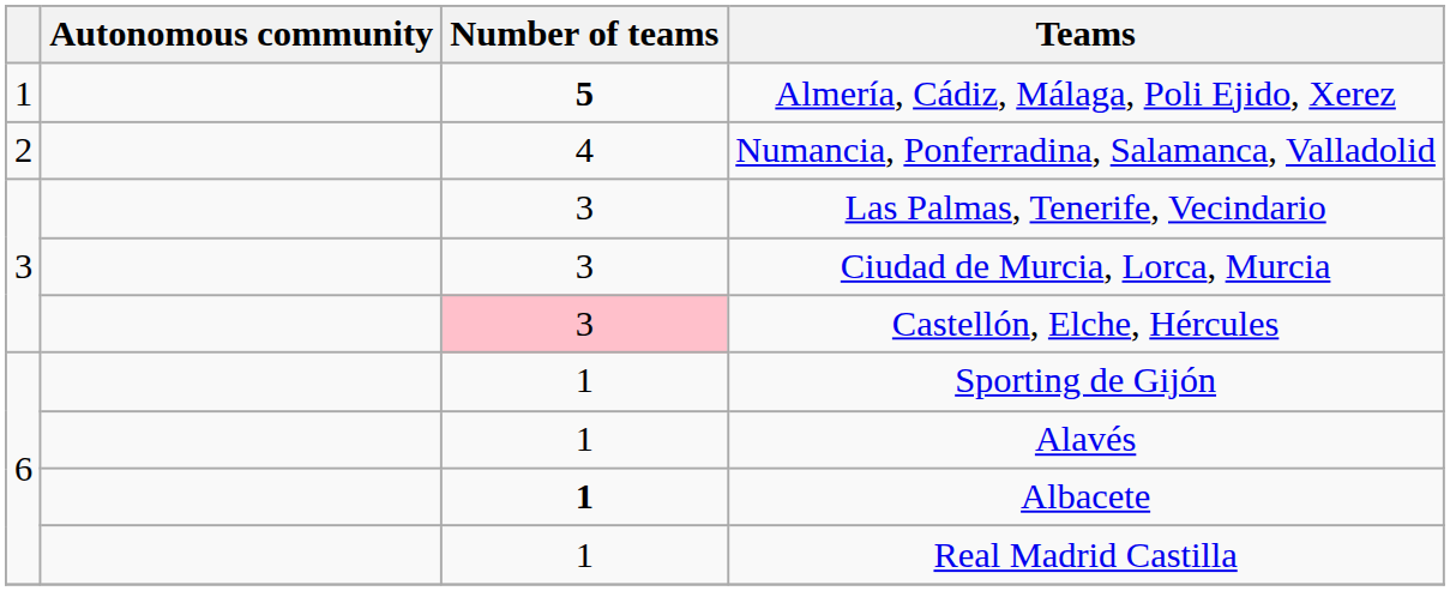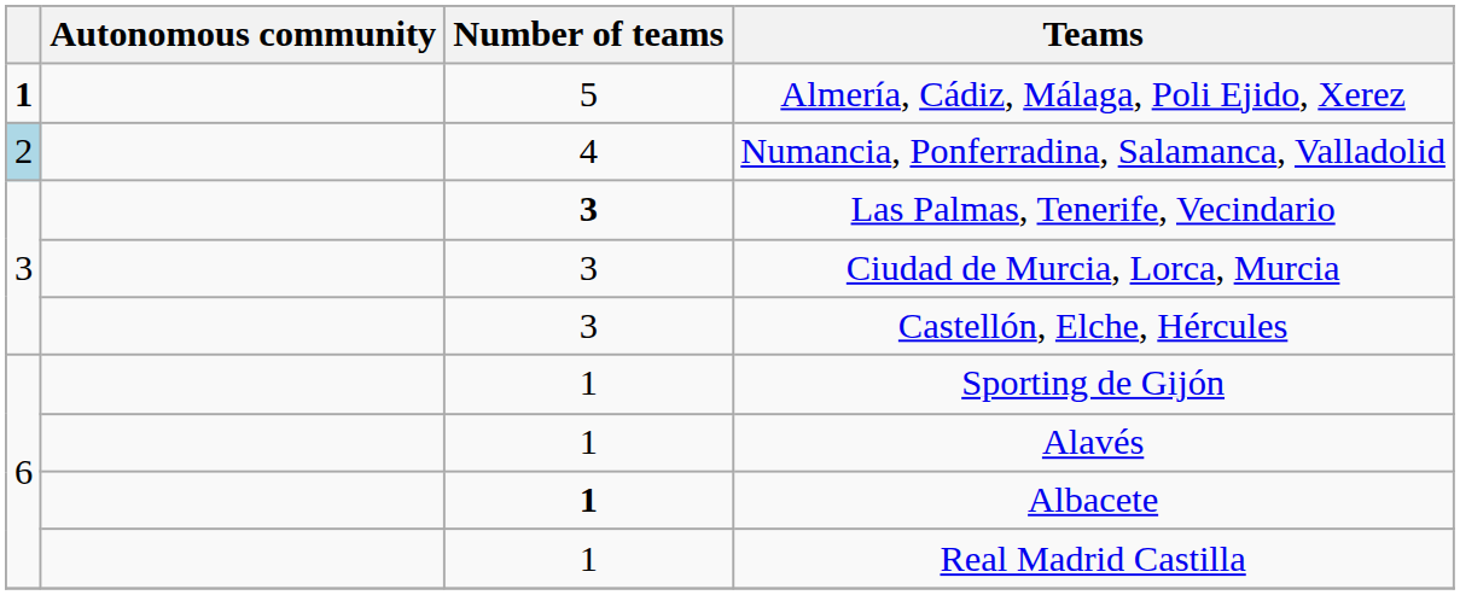Almería, Cádiz, Málaga, Poli Ejido, Xerez | column 1: normal -> bold
Almería, Cádiz, Málaga, Poli Ejido, Xerez | Number of teams: bold -> normal
Numancia, Ponferradina, Salamanca, Valladolid | column 1: no background -> lightblue background
Las Palmas, Tenerife, Vecindario | Number of teams: normal -> bold
Castellón, Elche, Hércules | Number of teams: pink background -> no background
